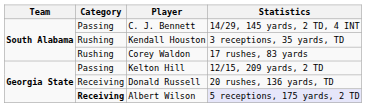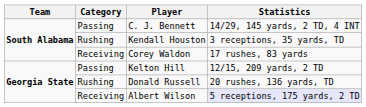Corey Waldon | Category: Rushing -> Receiving
Donald Russell | Category: Receiving -> Rushing
Albert Wilson | Category: bold -> normal
